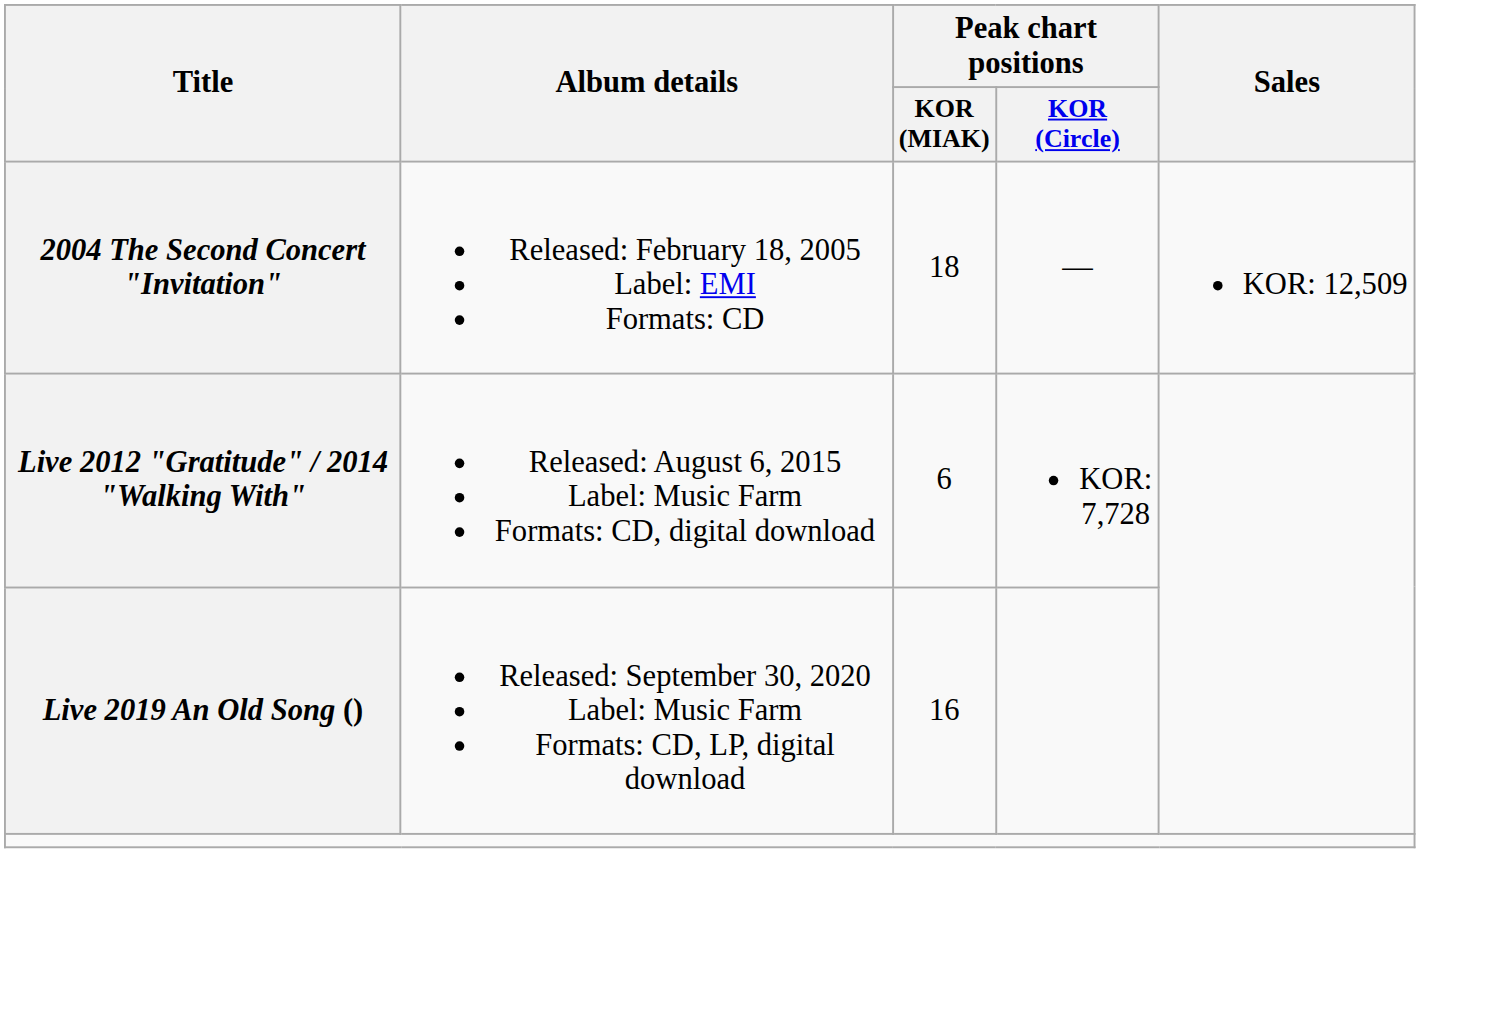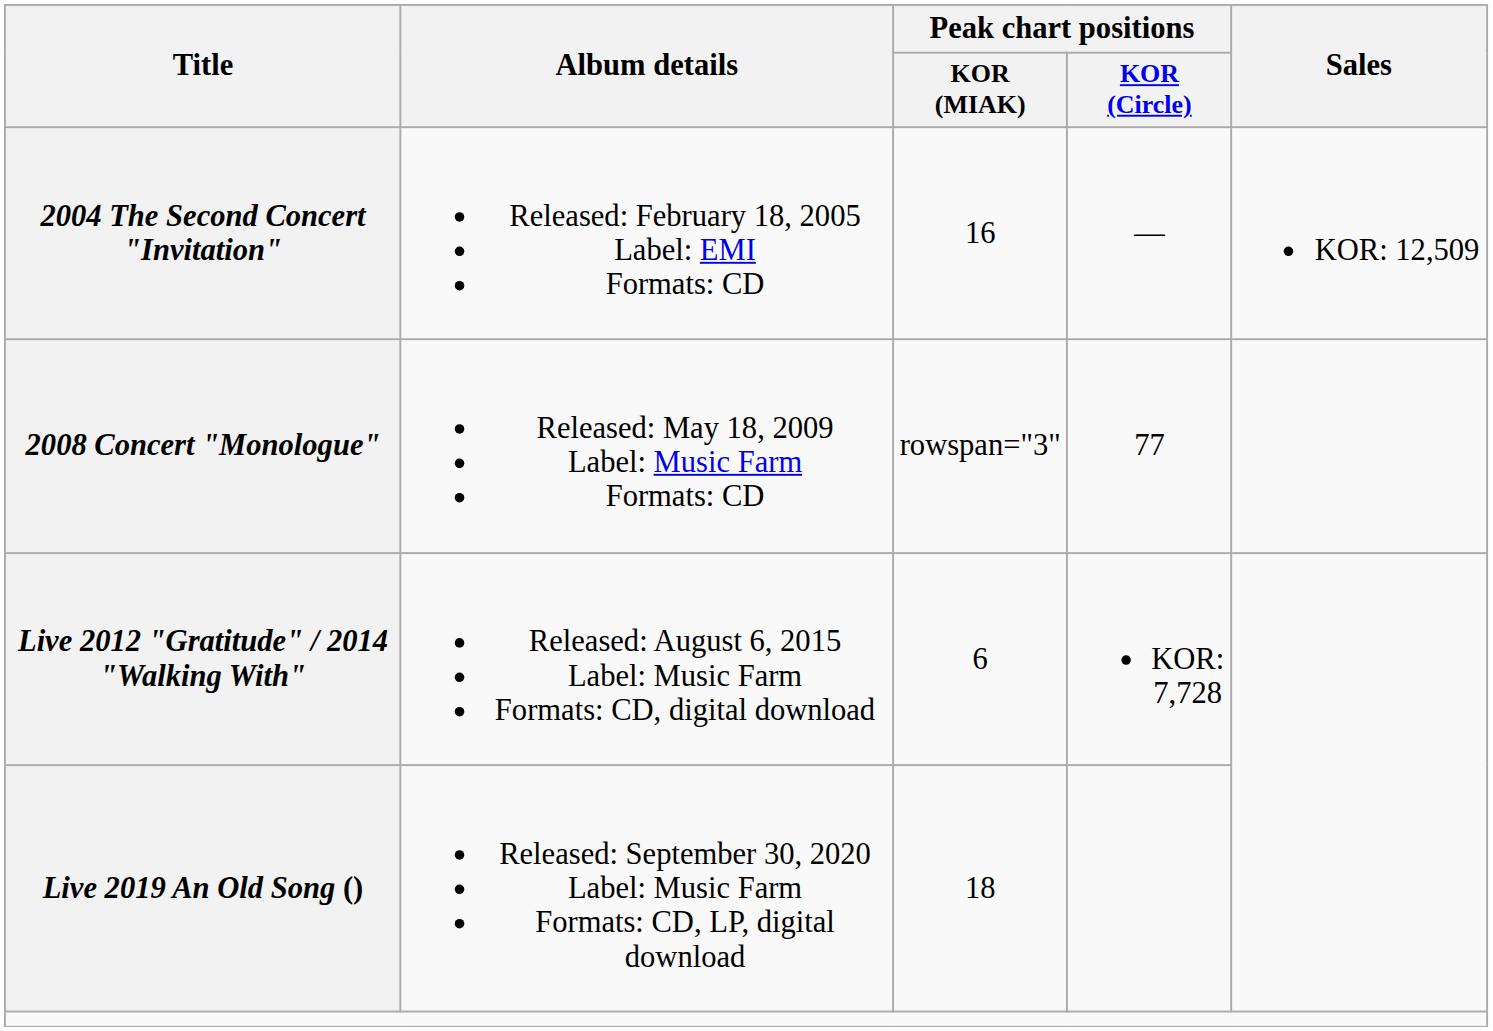2004 The Second Concert "Invitation" | Peak chart positions / KOR (MIAK): 18 -> 16
+ row: 2008 Concert "Monologue" | Released: May 18, 2009 Label: Music Farm Formats: CD | rowspan="3" | 77
Live 2019 An Old Song () | Peak chart positions / KOR (MIAK): 16 -> 18
